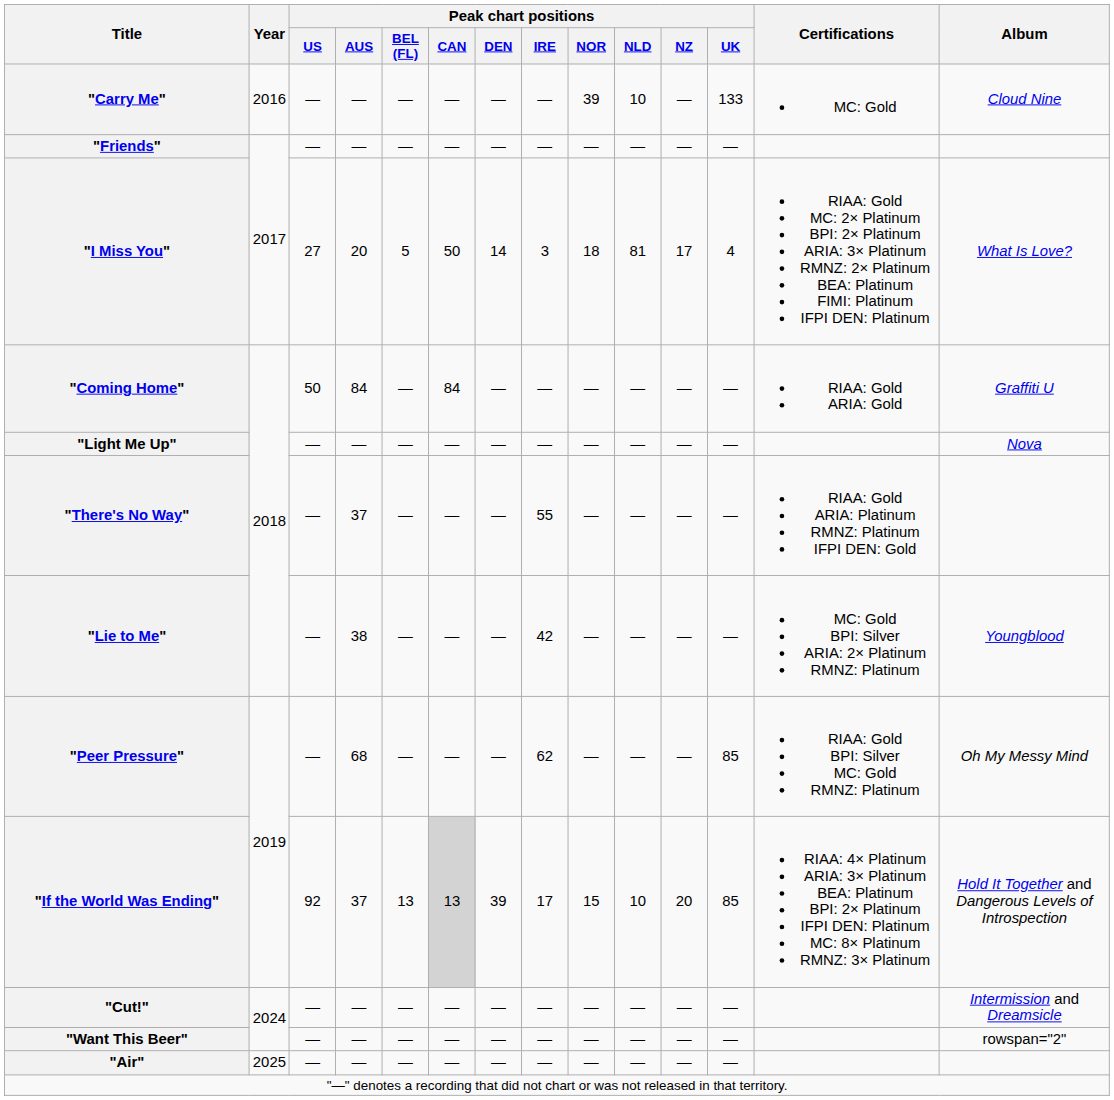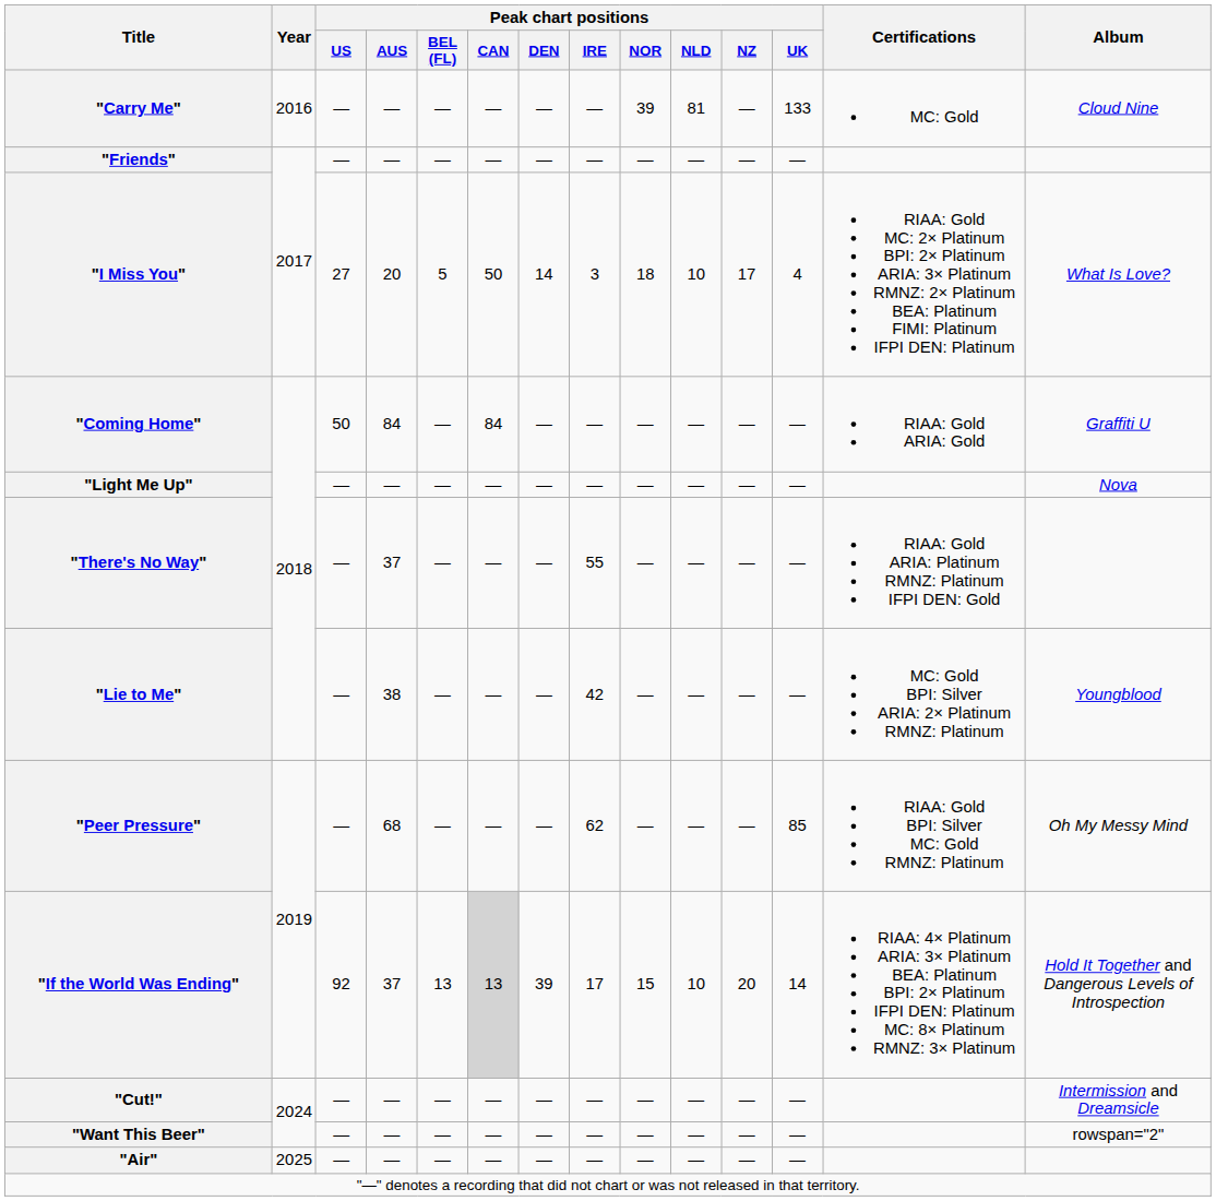"Carry Me" | Peak chart positions / NLD: 10 -> 81
"I Miss You" | Peak chart positions / NLD: 81 -> 10
"If the World Was Ending" | Peak chart positions / UK: 85 -> 14
